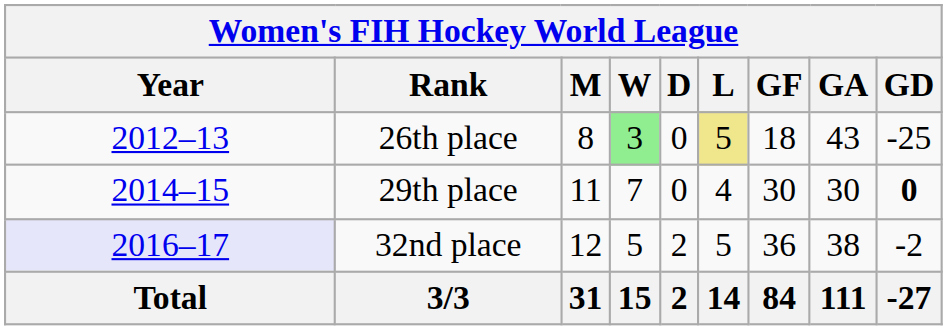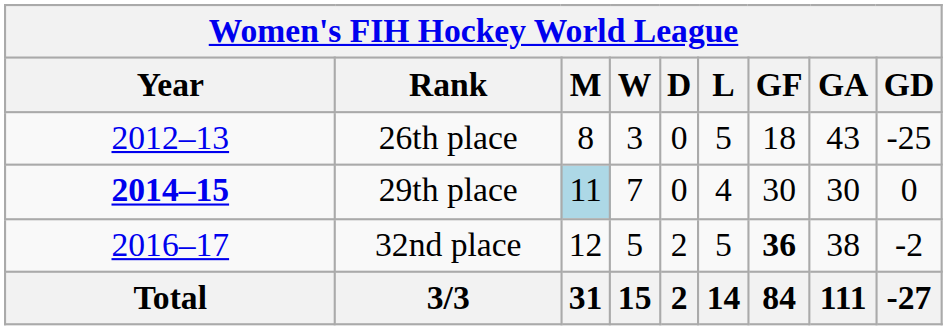26th place | W: lightgreen background -> no background
26th place | L: khaki background -> no background
29th place | Year: normal -> bold
29th place | M: no background -> lightblue background
29th place | GD: bold -> normal
32nd place | Year: lavender background -> no background
32nd place | GF: normal -> bold
